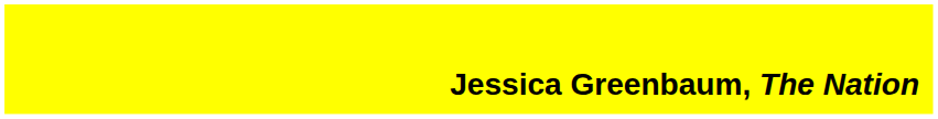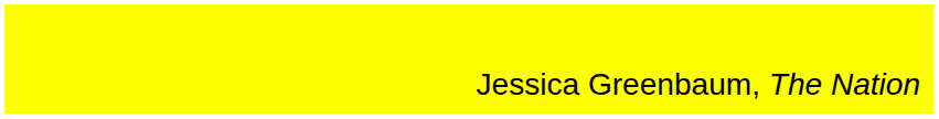row 1 | column 1: bold -> normal
